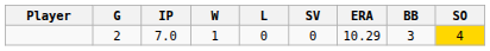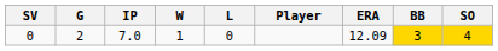columns swapped: Player <-> SV
row 2 | ERA: 10.29 -> 12.09
row 2 | BB: no background -> gold background
